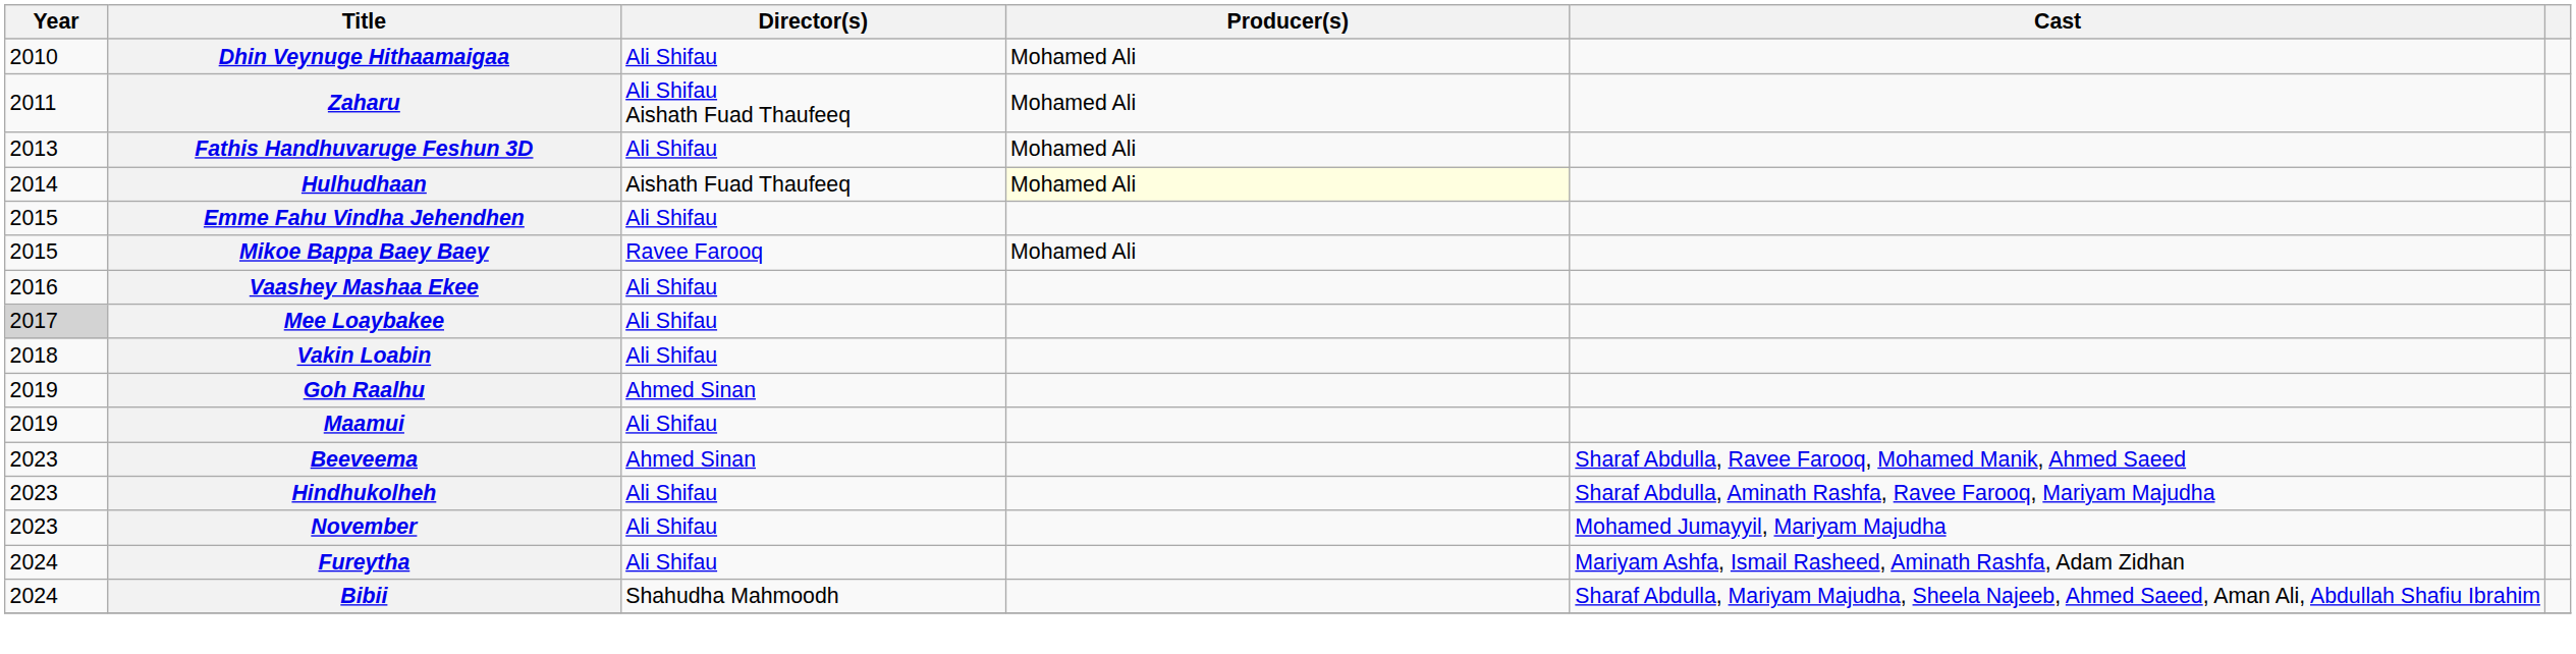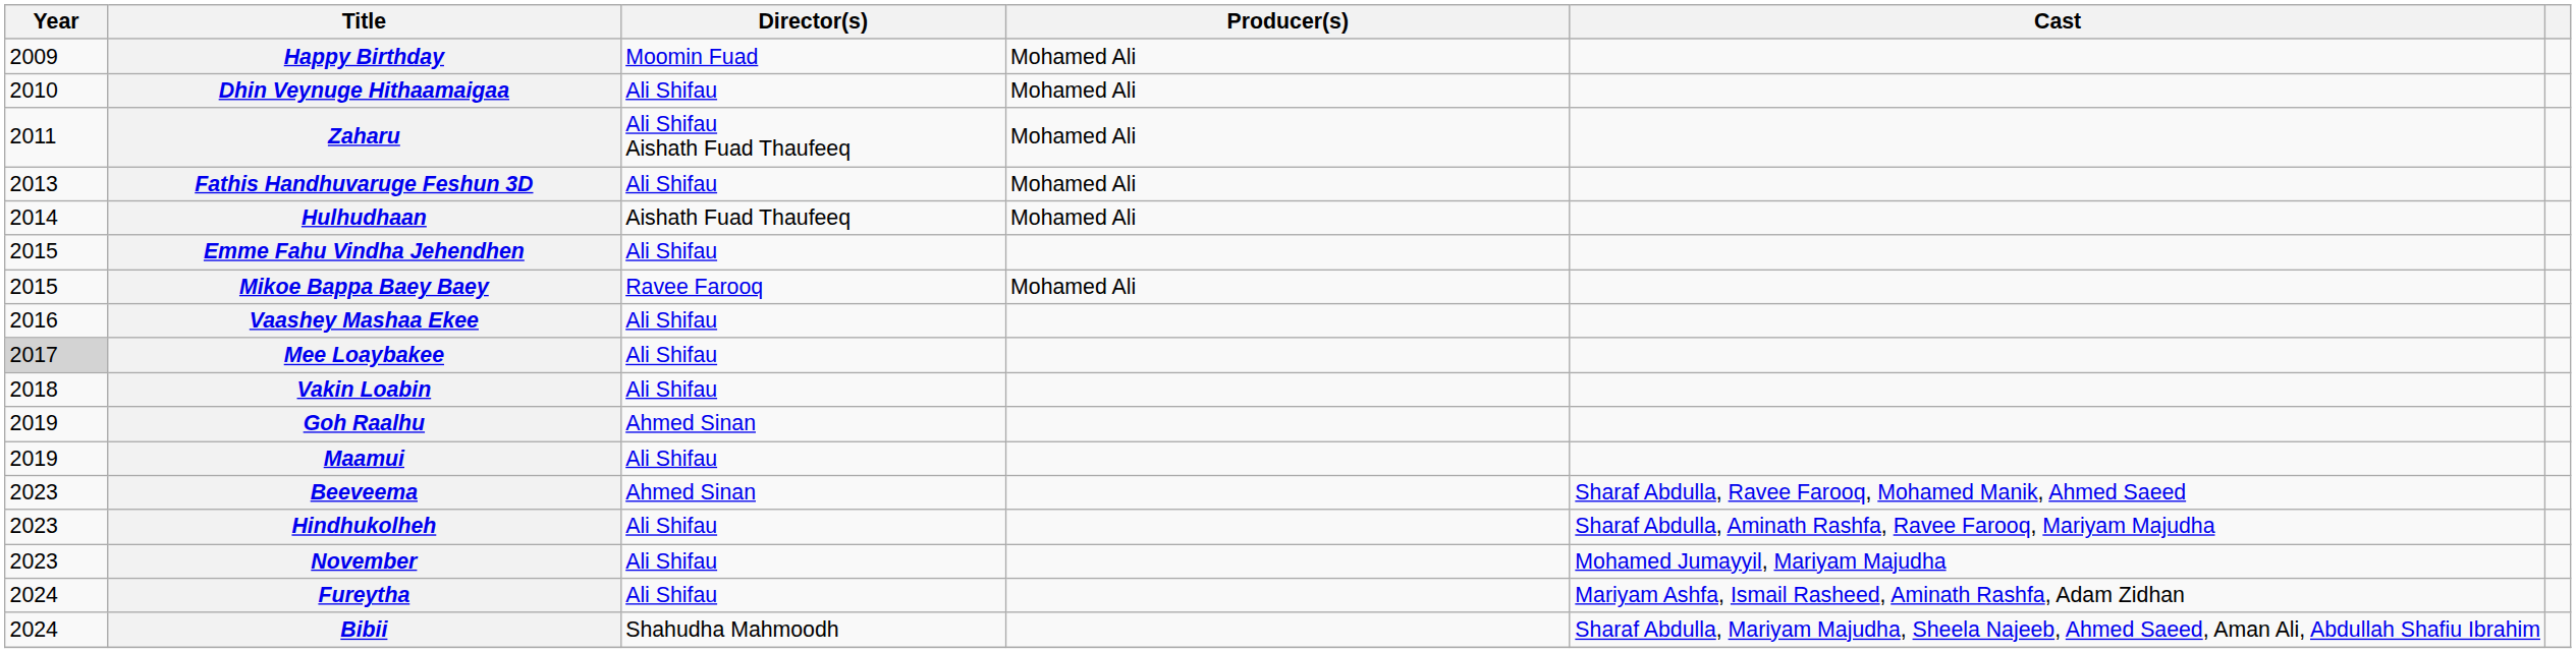+ row: 2009 | Happy Birthday | Moomin Fuad | Mohamed Ali
Hulhudhaan | Producer(s): lightyellow background -> no background
